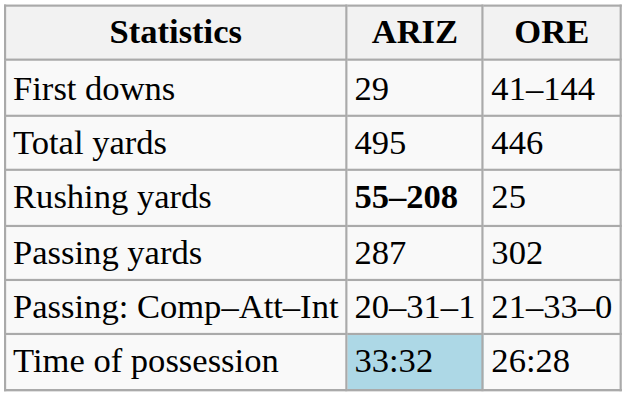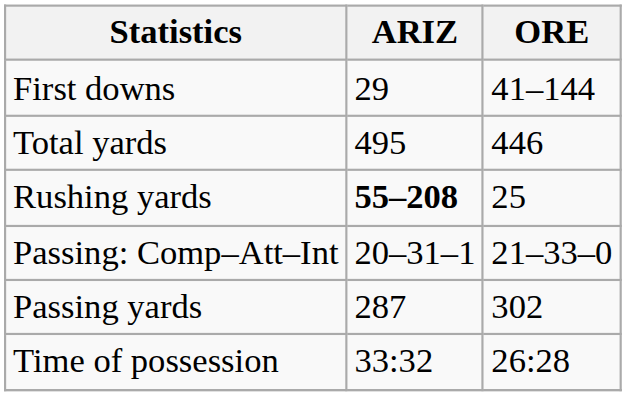rows swapped: Passing yards <-> Passing: Comp–Att–Int
Time of possession | ARIZ: lightblue background -> no background
